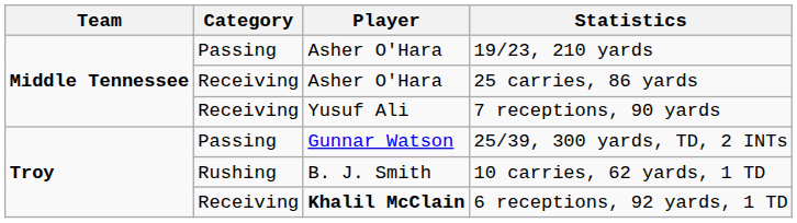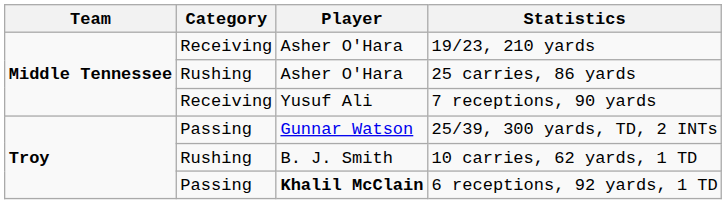19/23, 210 yards | Category: Passing -> Receiving
25 carries, 86 yards | Category: Receiving -> Rushing
6 receptions, 92 yards, 1 TD | Category: Receiving -> Passing
